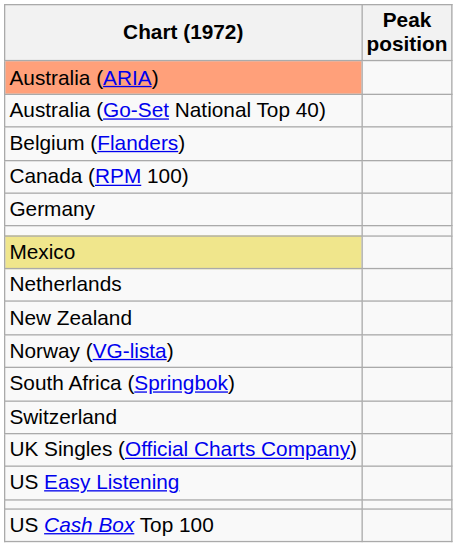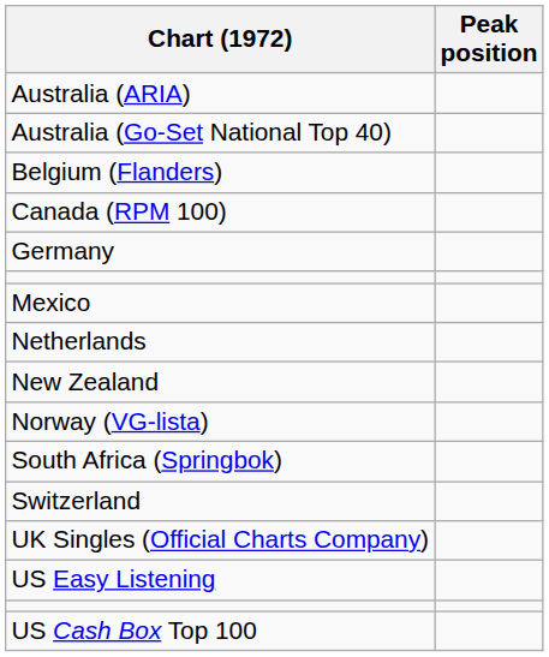row 2 | Chart (1972): lightsalmon background -> no background
row 8 | Chart (1972): khaki background -> no background
